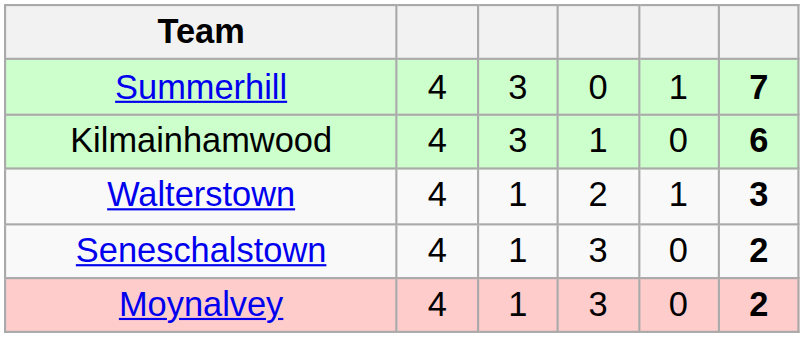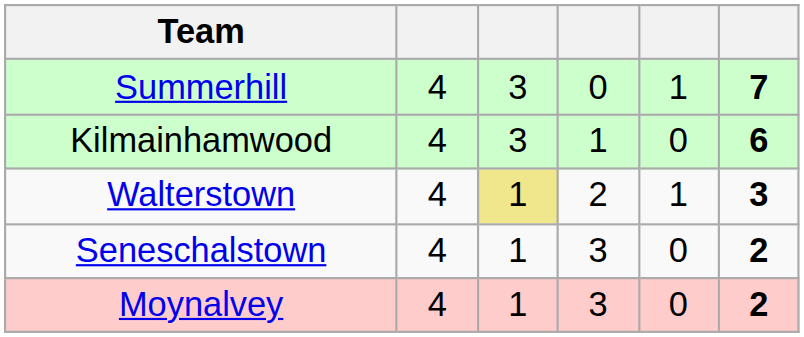Walterstown | column 3: no background -> khaki background
